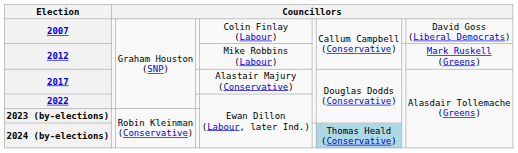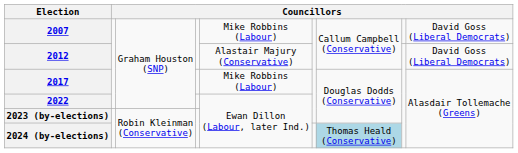2007 | column 5: Colin Finlay (Labour) -> Mike Robbins (Labour)
2012 | column 5: Mike Robbins (Labour) -> Alastair Majury (Conservative)
2012 | column 9: Mark Ruskell (Greens) -> David Goss (Liberal Democrats)
2017 | column 5: Alastair Majury (Conservative) -> Mike Robbins (Labour)
